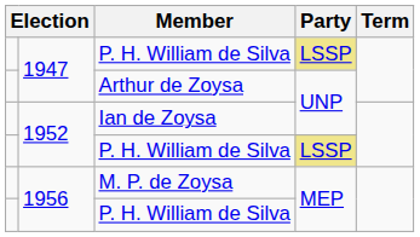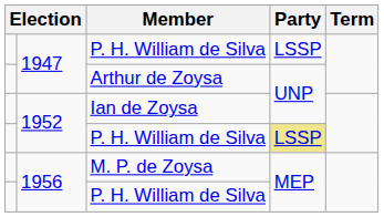1947 / P. H. William de Silva | Party: khaki background -> no background
